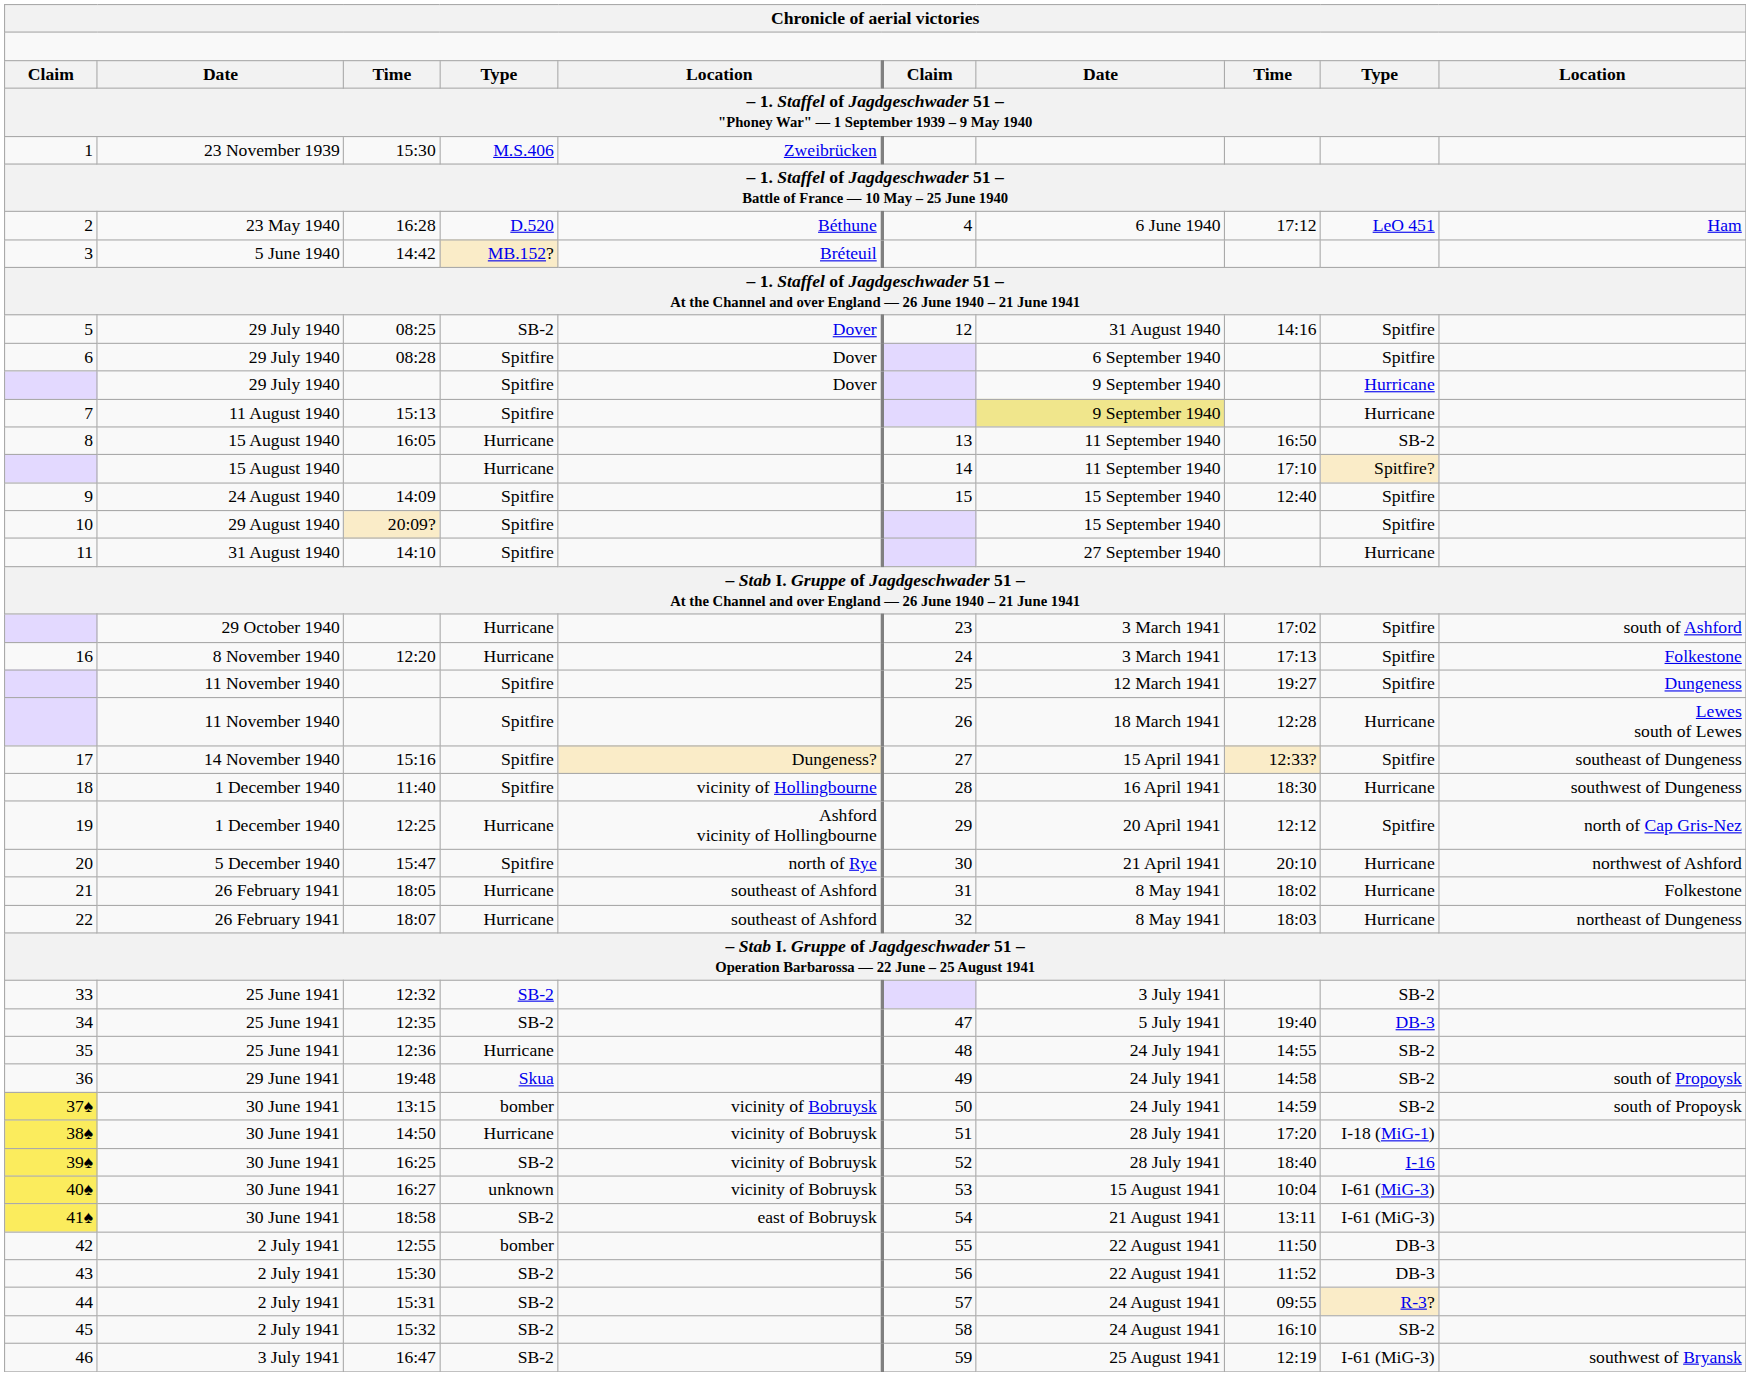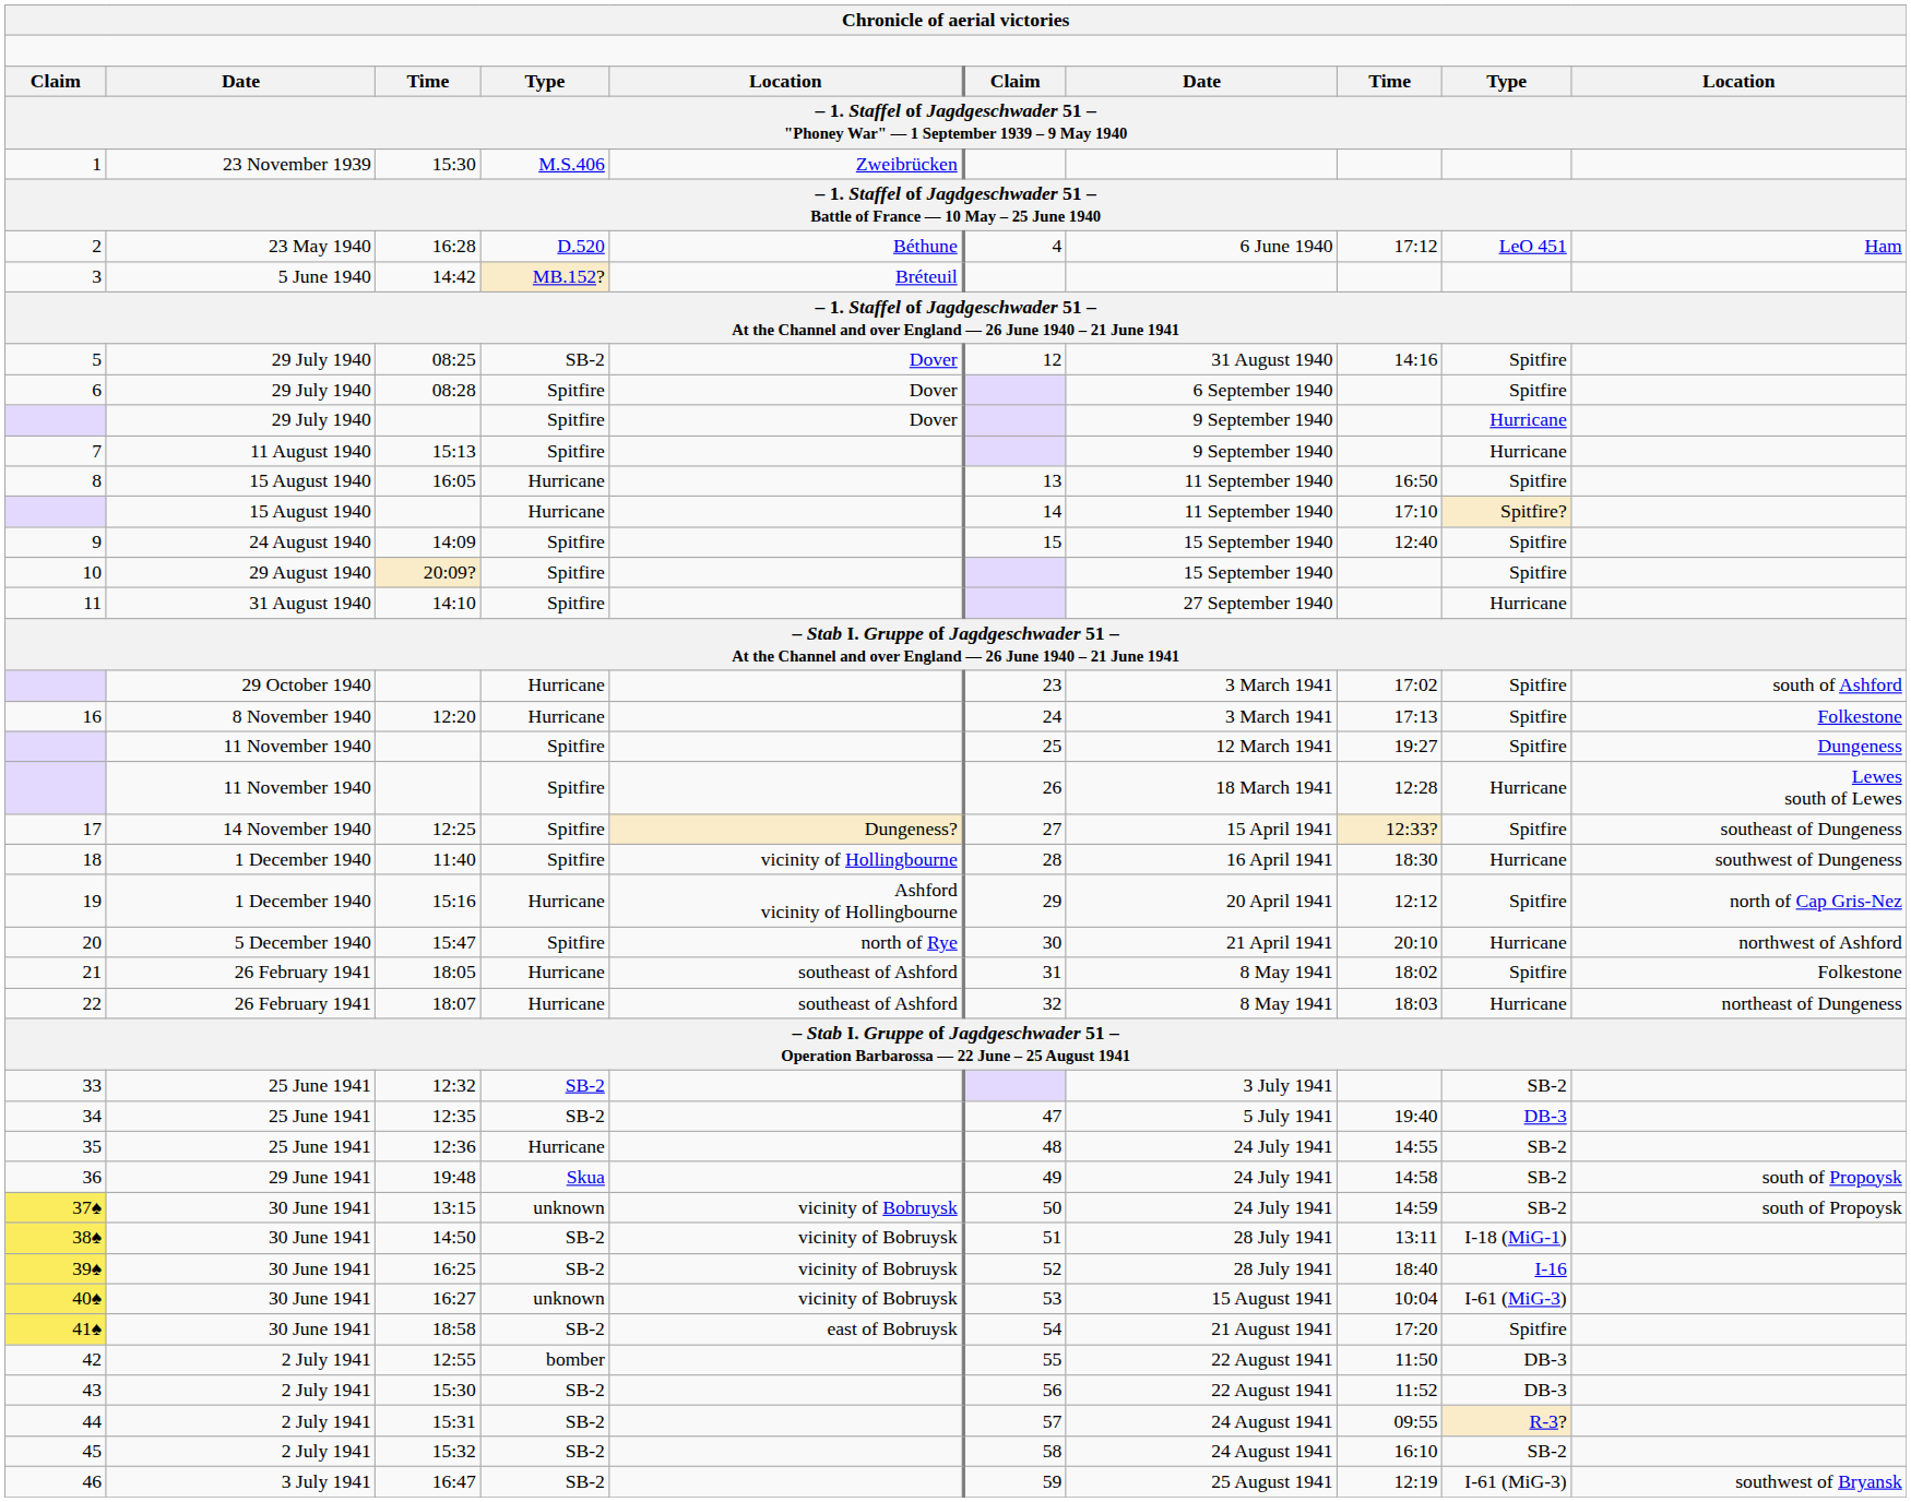7 | column 7: khaki background -> no background
8 | column 9: SB-2 -> Spitfire
17 | column 3: 15:16 -> 12:25
19 | column 3: 12:25 -> 15:16
21 | column 9: Hurricane -> Spitfire
37♠ | column 4: bomber -> unknown
38♠ | column 4: Hurricane -> SB-2
38♠ | column 8: 17:20 -> 13:11
41♠ | column 8: 13:11 -> 17:20
41♠ | column 9: I-61 (MiG-3) -> Spitfire
